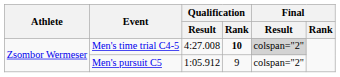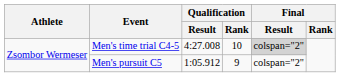Men's time trial C4-5 | Qualification / Rank: bold -> normal
